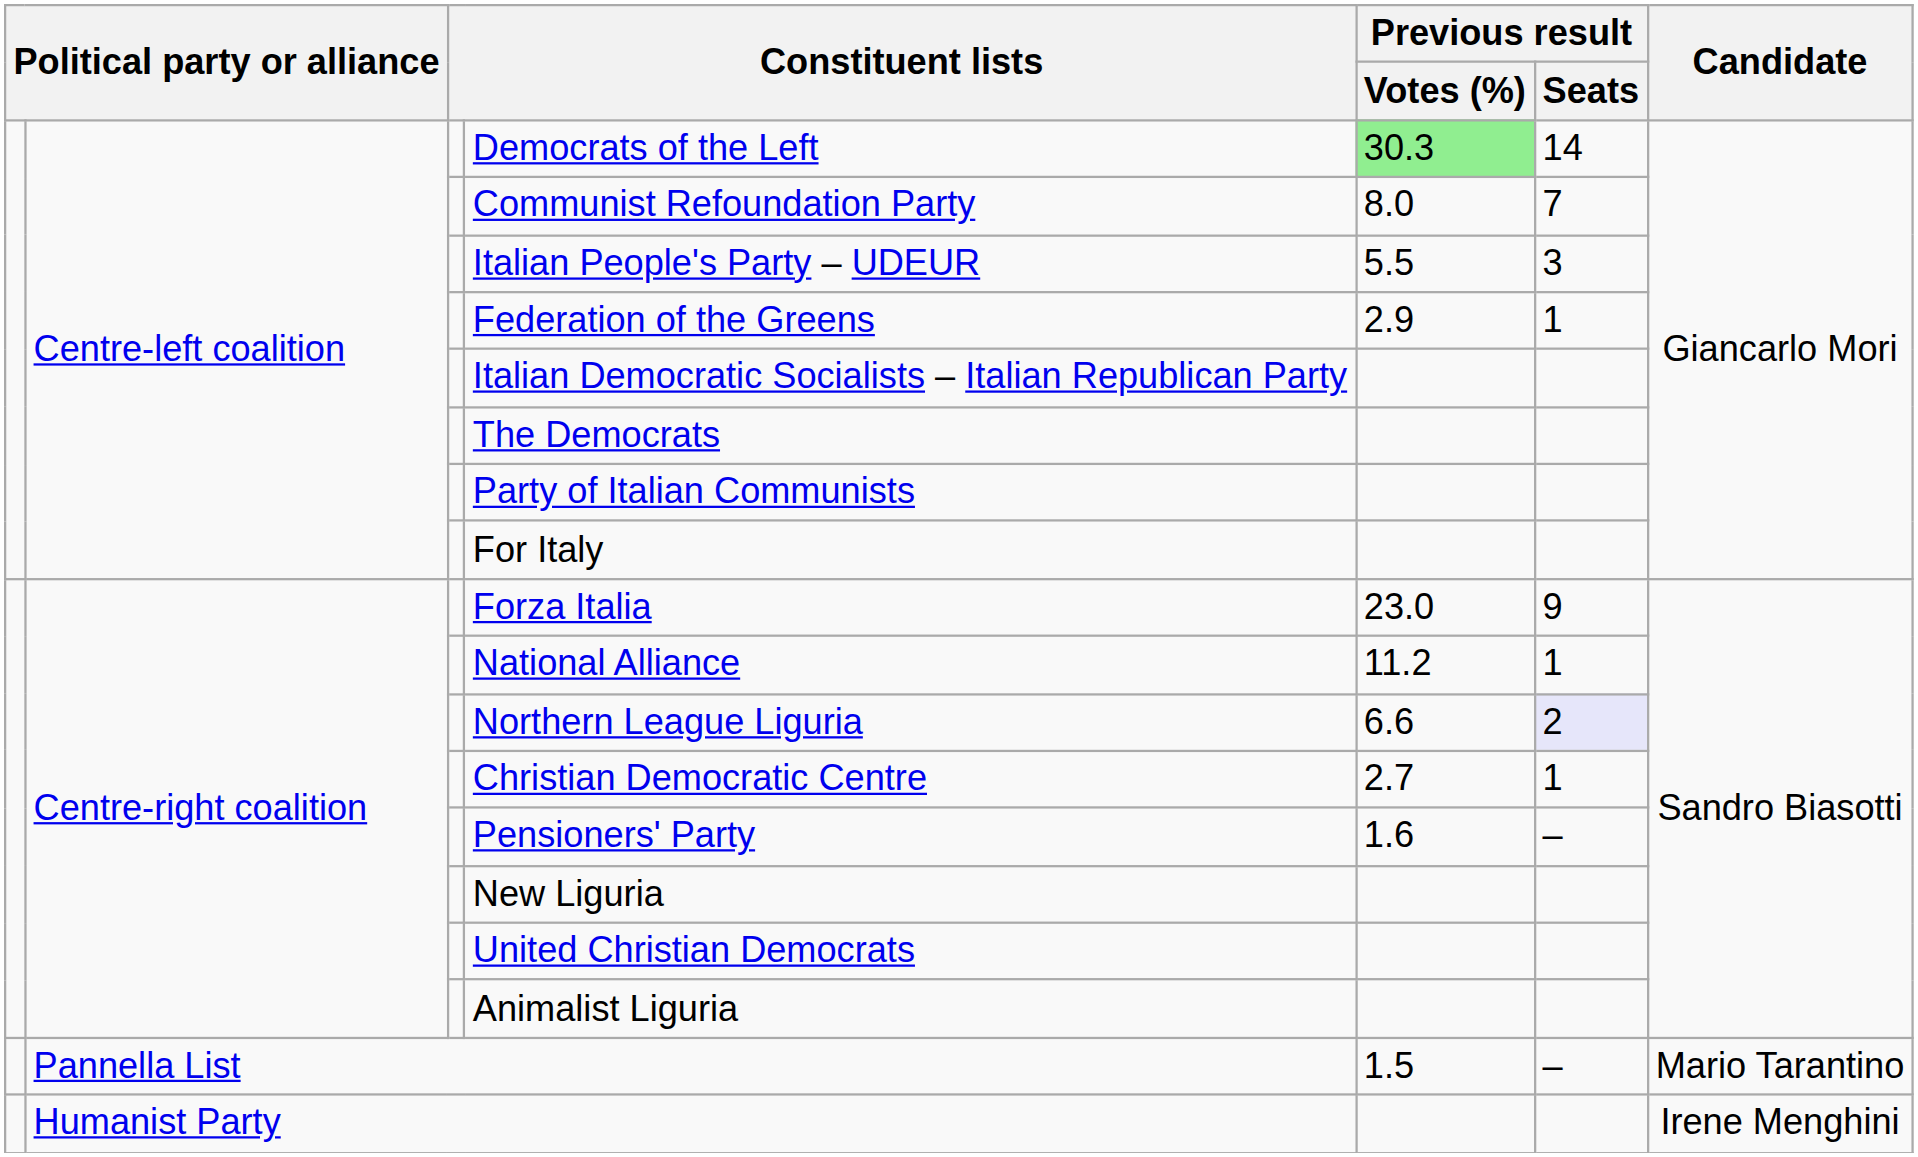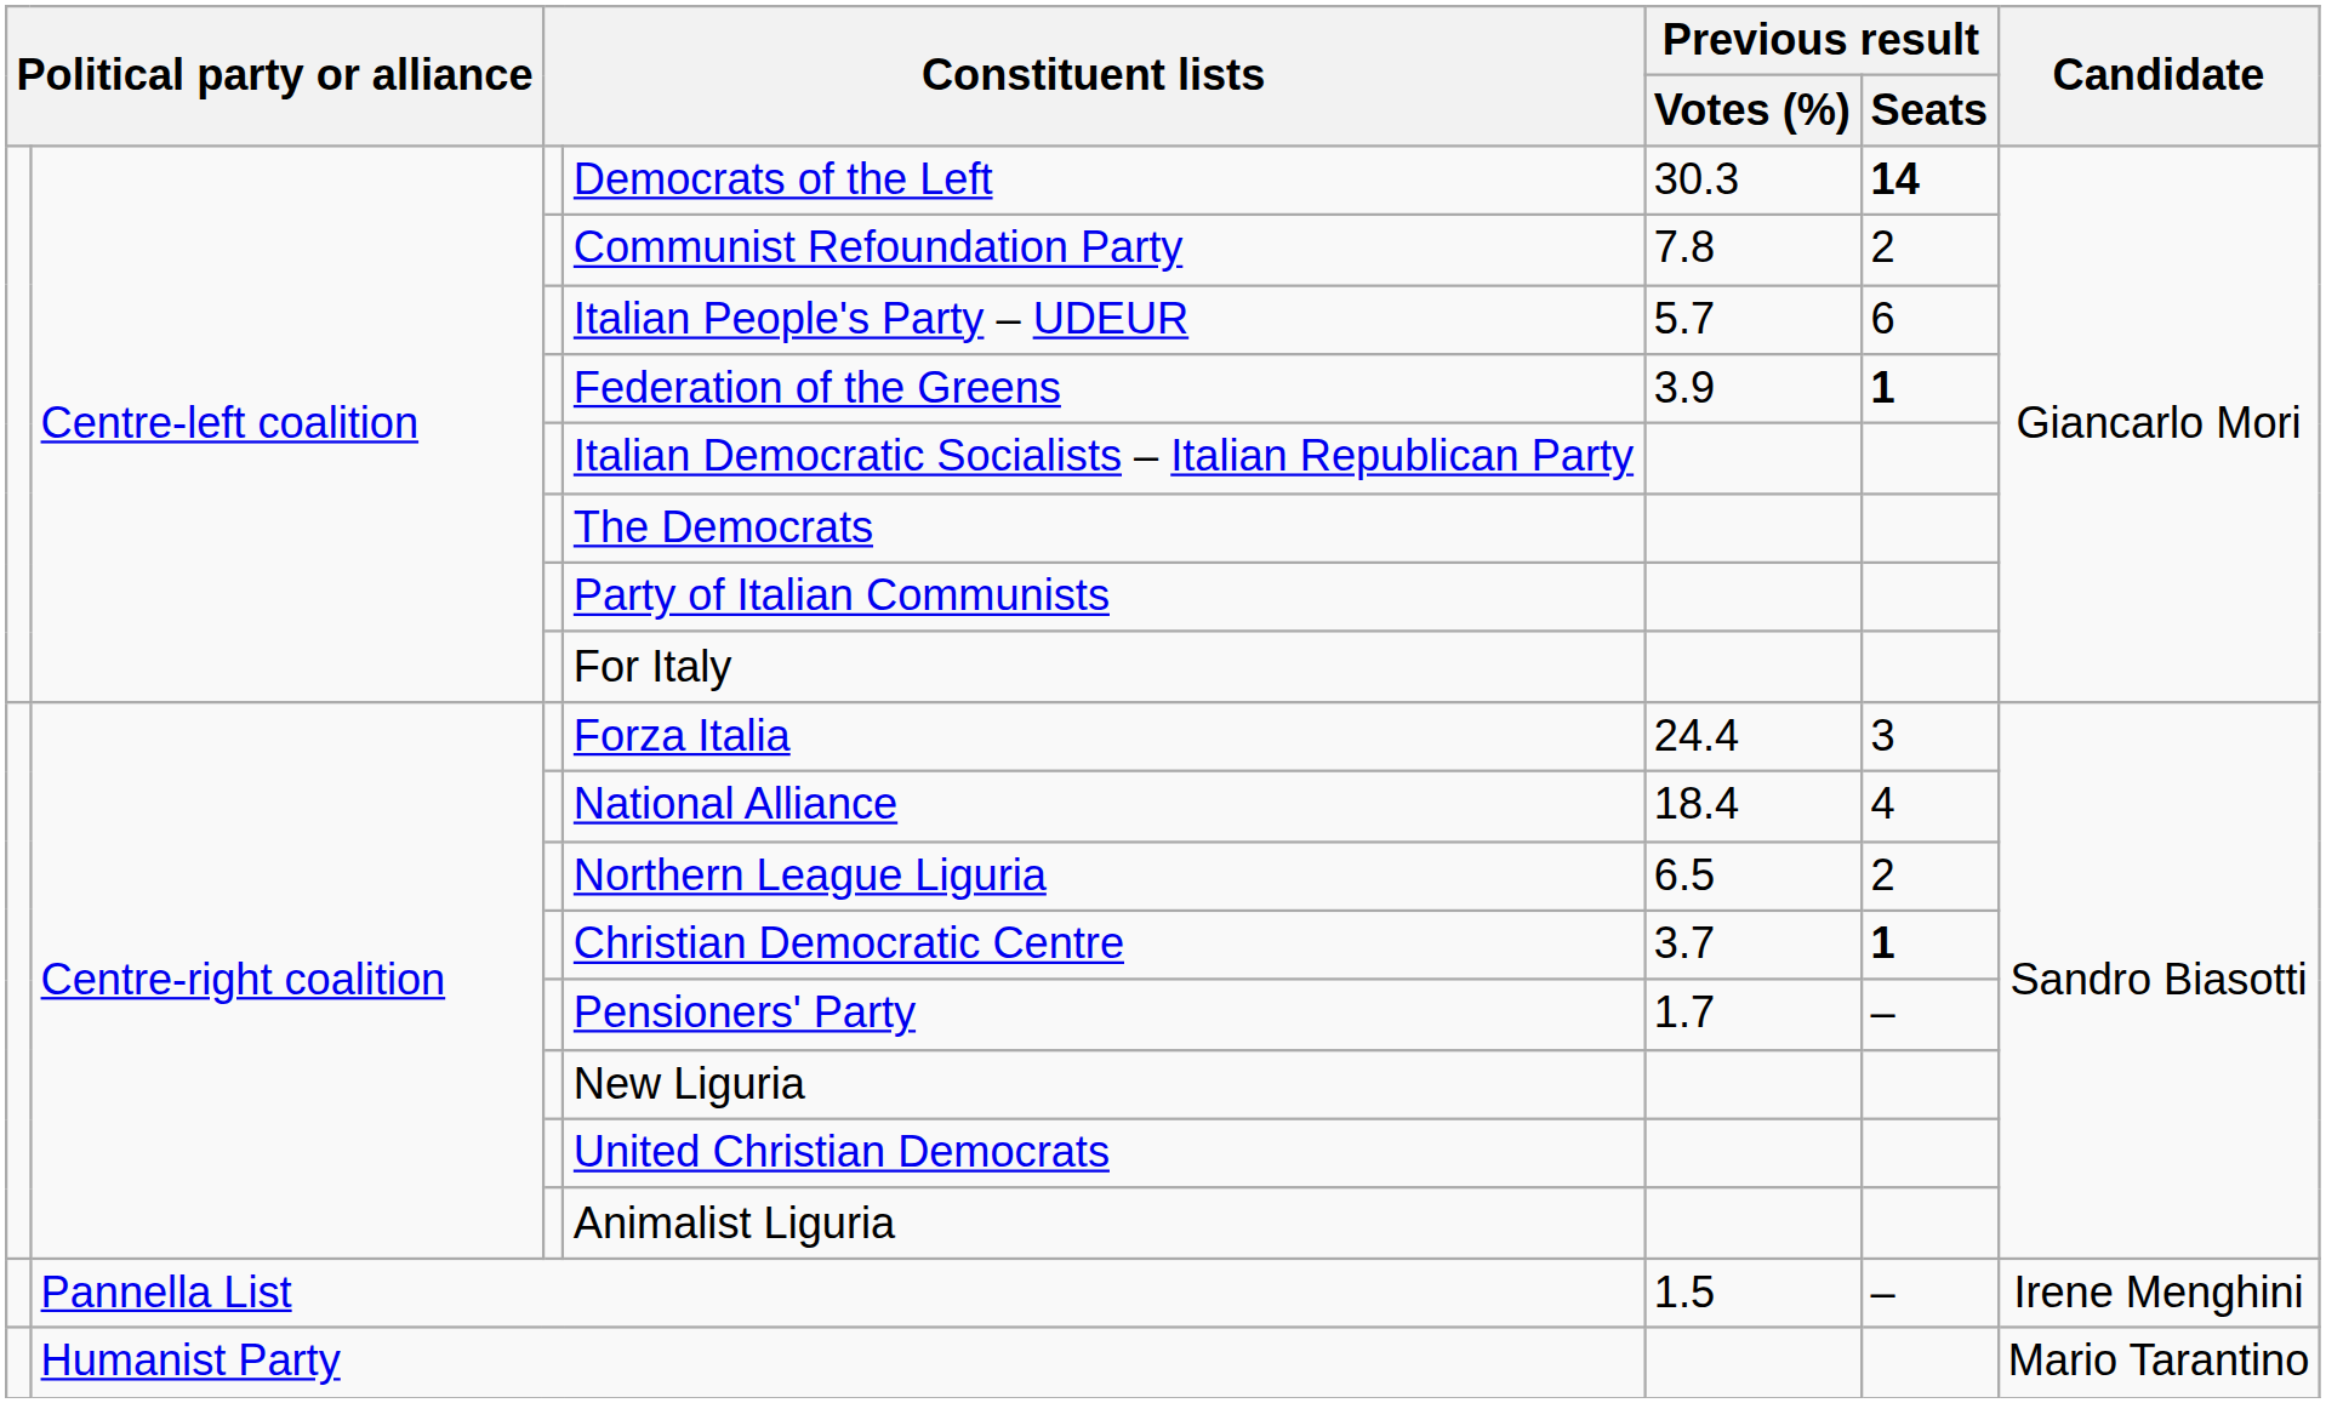Democrats of the Left | Previous result / Votes (%): lightgreen background -> no background
Democrats of the Left | Previous result / Seats: normal -> bold
Communist Refoundation Party | Previous result / Votes (%): 8.0 -> 7.8
Communist Refoundation Party | Previous result / Seats: 7 -> 2
Italian People's Party – UDEUR | Previous result / Votes (%): 5.5 -> 5.7
Italian People's Party – UDEUR | Previous result / Seats: 3 -> 6
Federation of the Greens | Previous result / Votes (%): 2.9 -> 3.9
Federation of the Greens | Previous result / Seats: normal -> bold
Forza Italia | Previous result / Votes (%): 23.0 -> 24.4
Forza Italia | Previous result / Seats: 9 -> 3
National Alliance | Previous result / Votes (%): 11.2 -> 18.4
National Alliance | Previous result / Seats: 1 -> 4
Northern League Liguria | Previous result / Votes (%): 6.6 -> 6.5
Northern League Liguria | Previous result / Seats: lavender background -> no background
Christian Democratic Centre | Previous result / Votes (%): 2.7 -> 3.7
Christian Democratic Centre | Previous result / Seats: normal -> bold
Pensioners' Party | Previous result / Votes (%): 1.6 -> 1.7
Pannella List | Candidate: Mario Tarantino -> Irene Menghini
Humanist Party | Candidate: Irene Menghini -> Mario Tarantino
